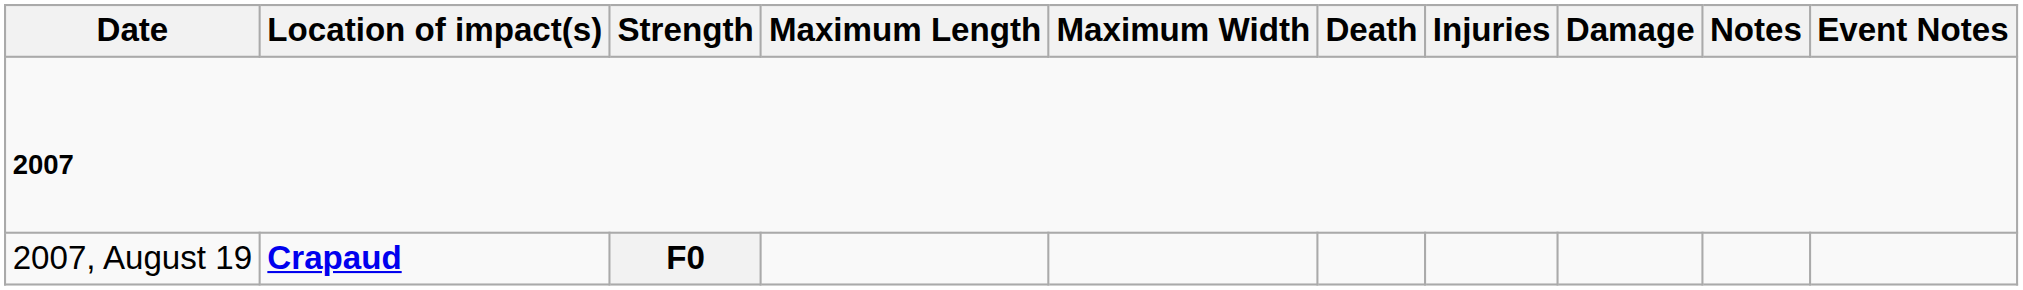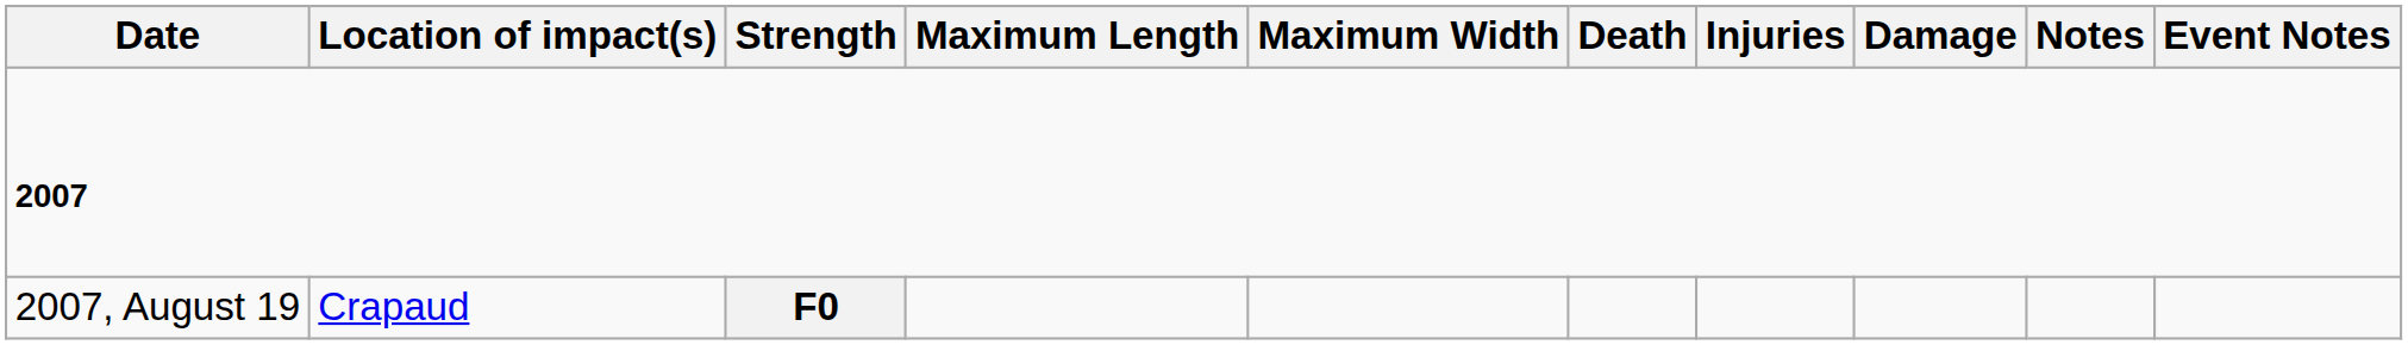2007, August 19 | Location of impact(s): bold -> normal
